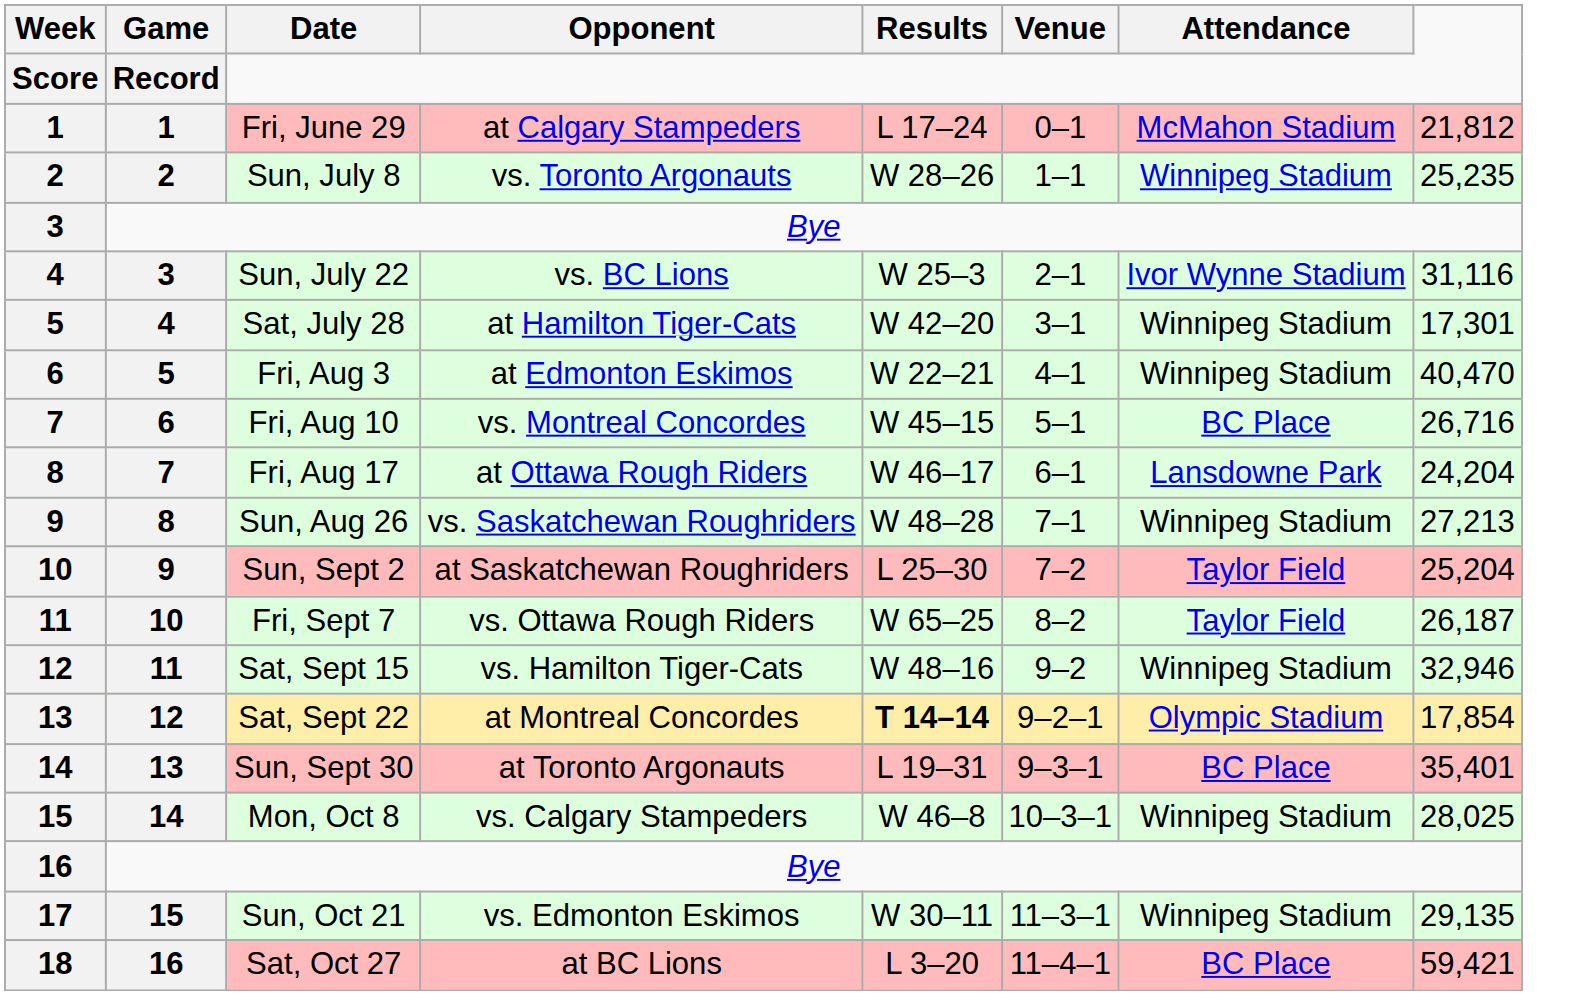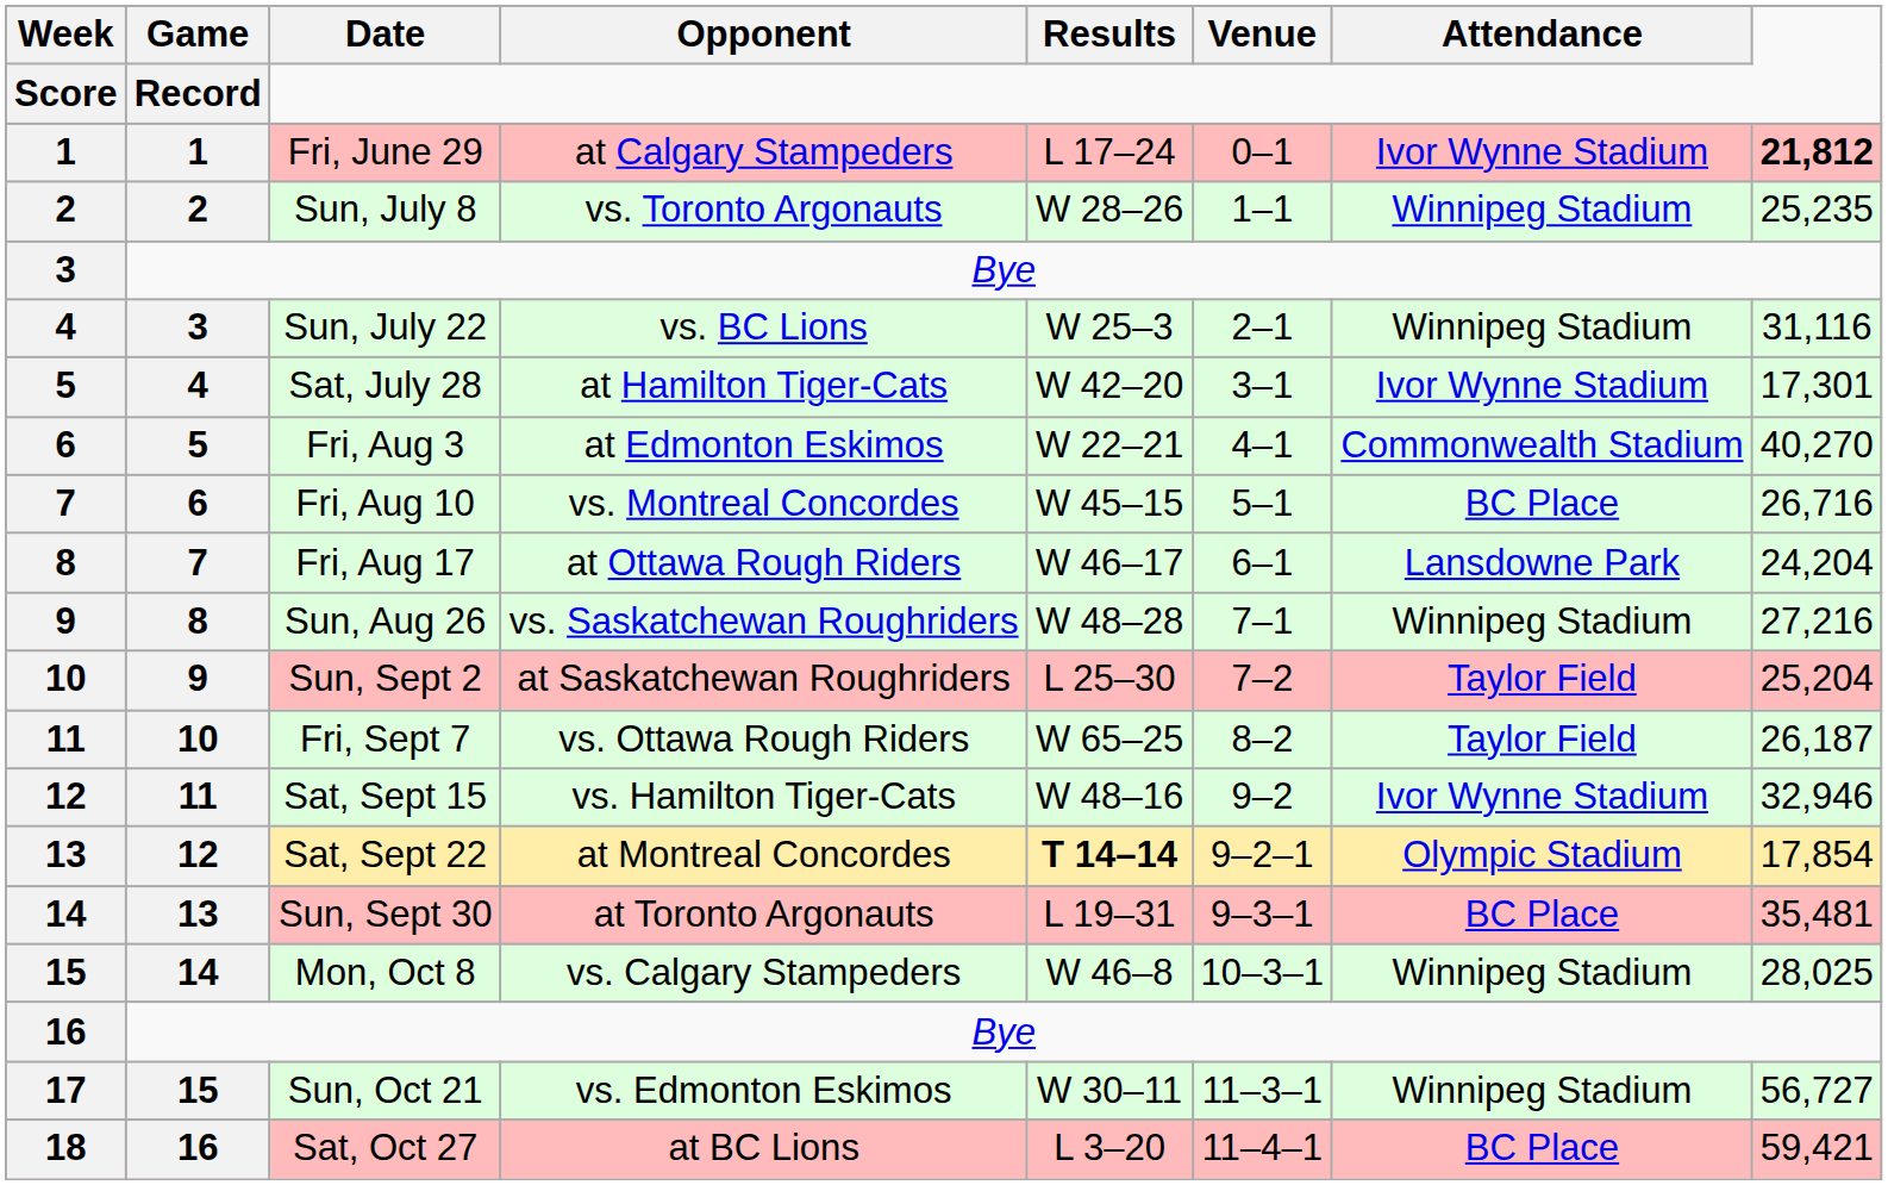Fri, June 29 | Attendance: McMahon Stadium -> Ivor Wynne Stadium
Fri, June 29 | column 8: normal -> bold
Sun, July 22 | Attendance: Ivor Wynne Stadium -> Winnipeg Stadium
Sat, July 28 | Attendance: Winnipeg Stadium -> Ivor Wynne Stadium
Fri, Aug 3 | Attendance: Winnipeg Stadium -> Commonwealth Stadium
Fri, Aug 3 | column 8: 40,470 -> 40,270
Sun, Aug 26 | column 8: 27,213 -> 27,216
Sat, Sept 15 | Attendance: Winnipeg Stadium -> Ivor Wynne Stadium
Sun, Sept 30 | column 8: 35,401 -> 35,481
Sun, Oct 21 | column 8: 29,135 -> 56,727
